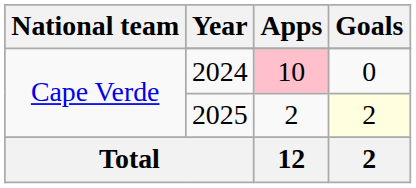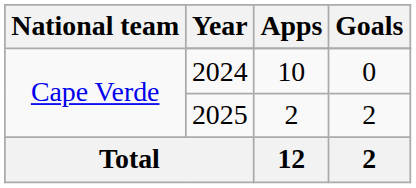2024 | Apps: pink background -> no background
2025 | Goals: lightyellow background -> no background
